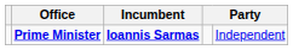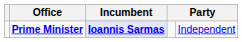Prime Minister | Incumbent: no background -> lavender background
